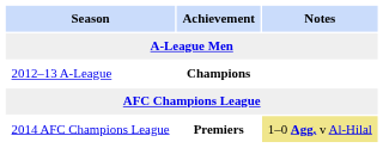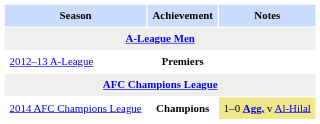2012–13 A-League | Achievement: Champions -> Premiers
2014 AFC Champions League | Achievement: Premiers -> Champions
